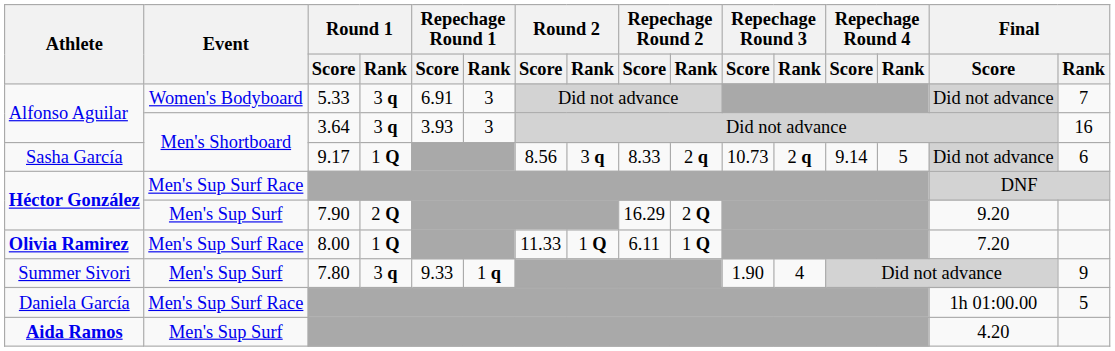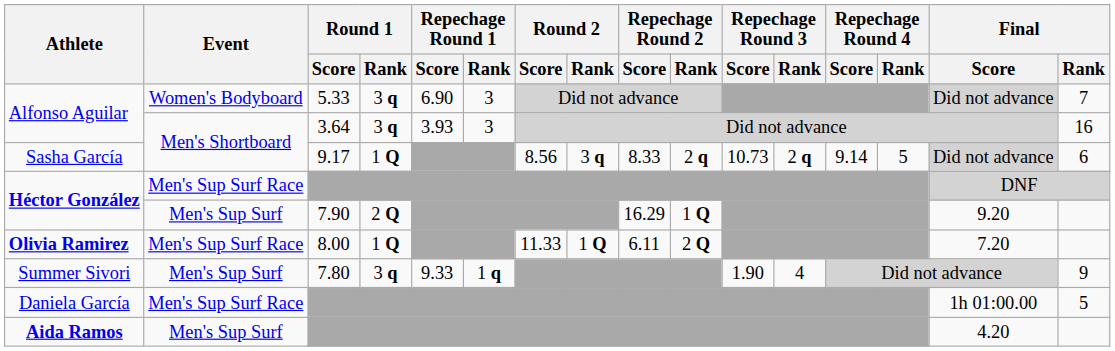Alfonso Aguilar / 5.33 | Repechage Round 1 / Score: 6.91 -> 6.90
Héctor González / 7.90 | Repechage Round 2 / Rank: 2 Q -> 1 Q
Olivia Ramirez | Repechage Round 2 / Rank: 1 Q -> 2 Q
